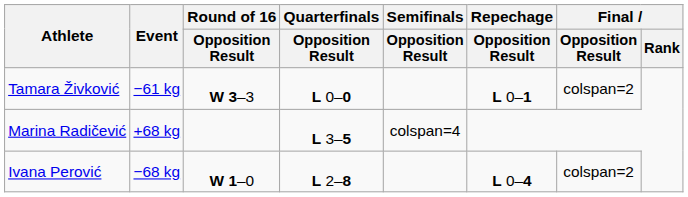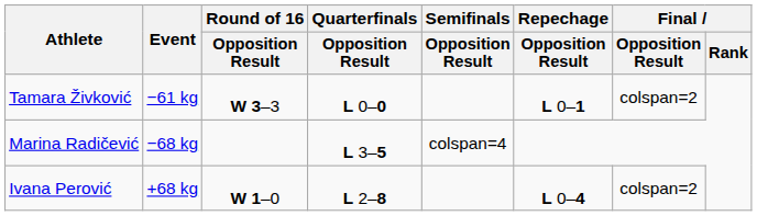Marina Radičević | Event: +68 kg -> −68 kg
Ivana Perović | Event: −68 kg -> +68 kg
